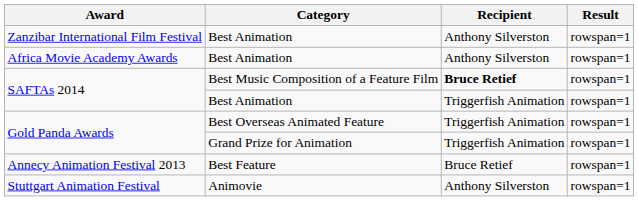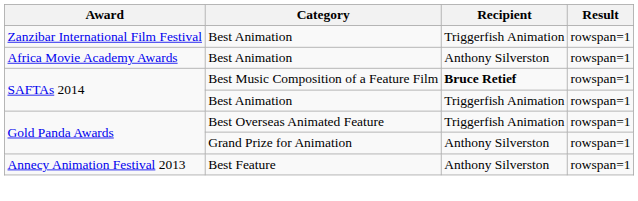Zanzibar International Film Festival | Recipient: Anthony Silverston -> Triggerfish Animation
Gold Panda Awards / Grand Prize for Animation | Recipient: Triggerfish Animation -> Anthony Silverston
Annecy Animation Festival 2013 | Recipient: Bruce Retief -> Anthony Silverston
- row: Stuttgart Animation Festival | Animovie | Anthony Silverston | rowspan=1
